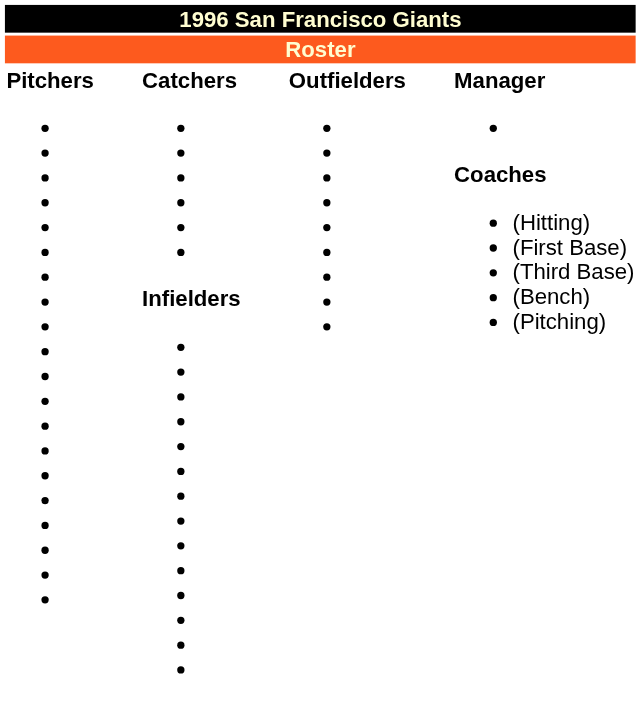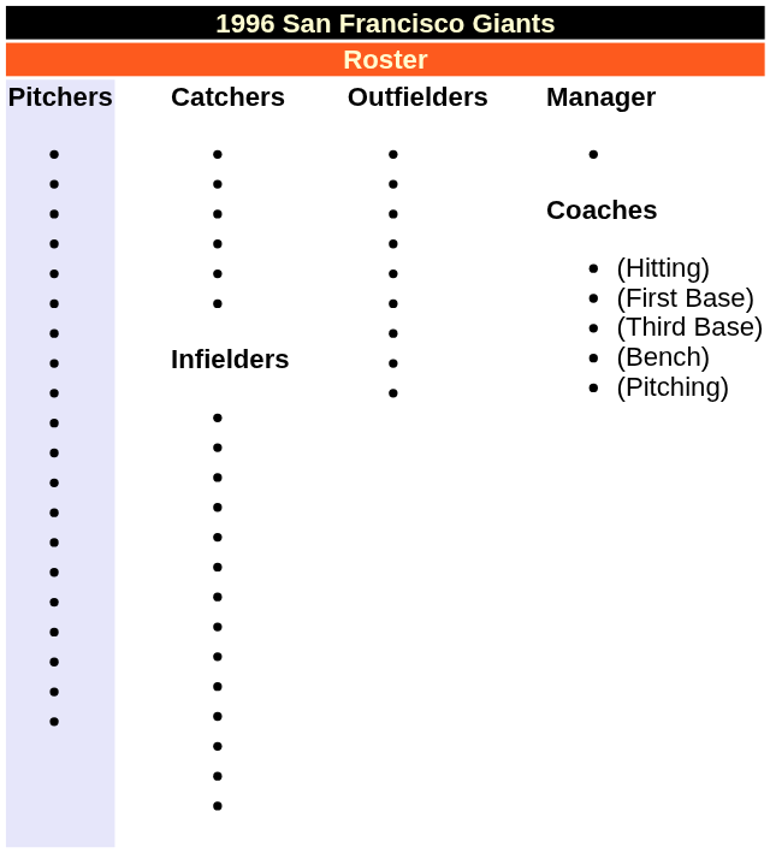Pitchers | column 1: no background -> lavender background
